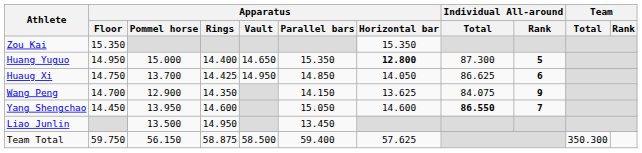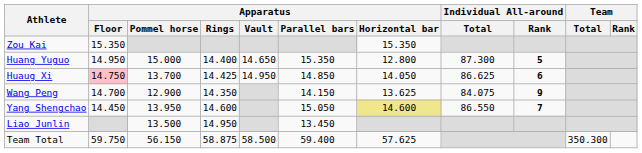Huang Yuguo | Apparatus / Horizontal bar: bold -> normal
Huaug Xi | Apparatus / Floor: no background -> pink background
Yang Shengchao | Apparatus / Horizontal bar: no background -> khaki background
Yang Shengchao | Individual All-around / Total: bold -> normal
